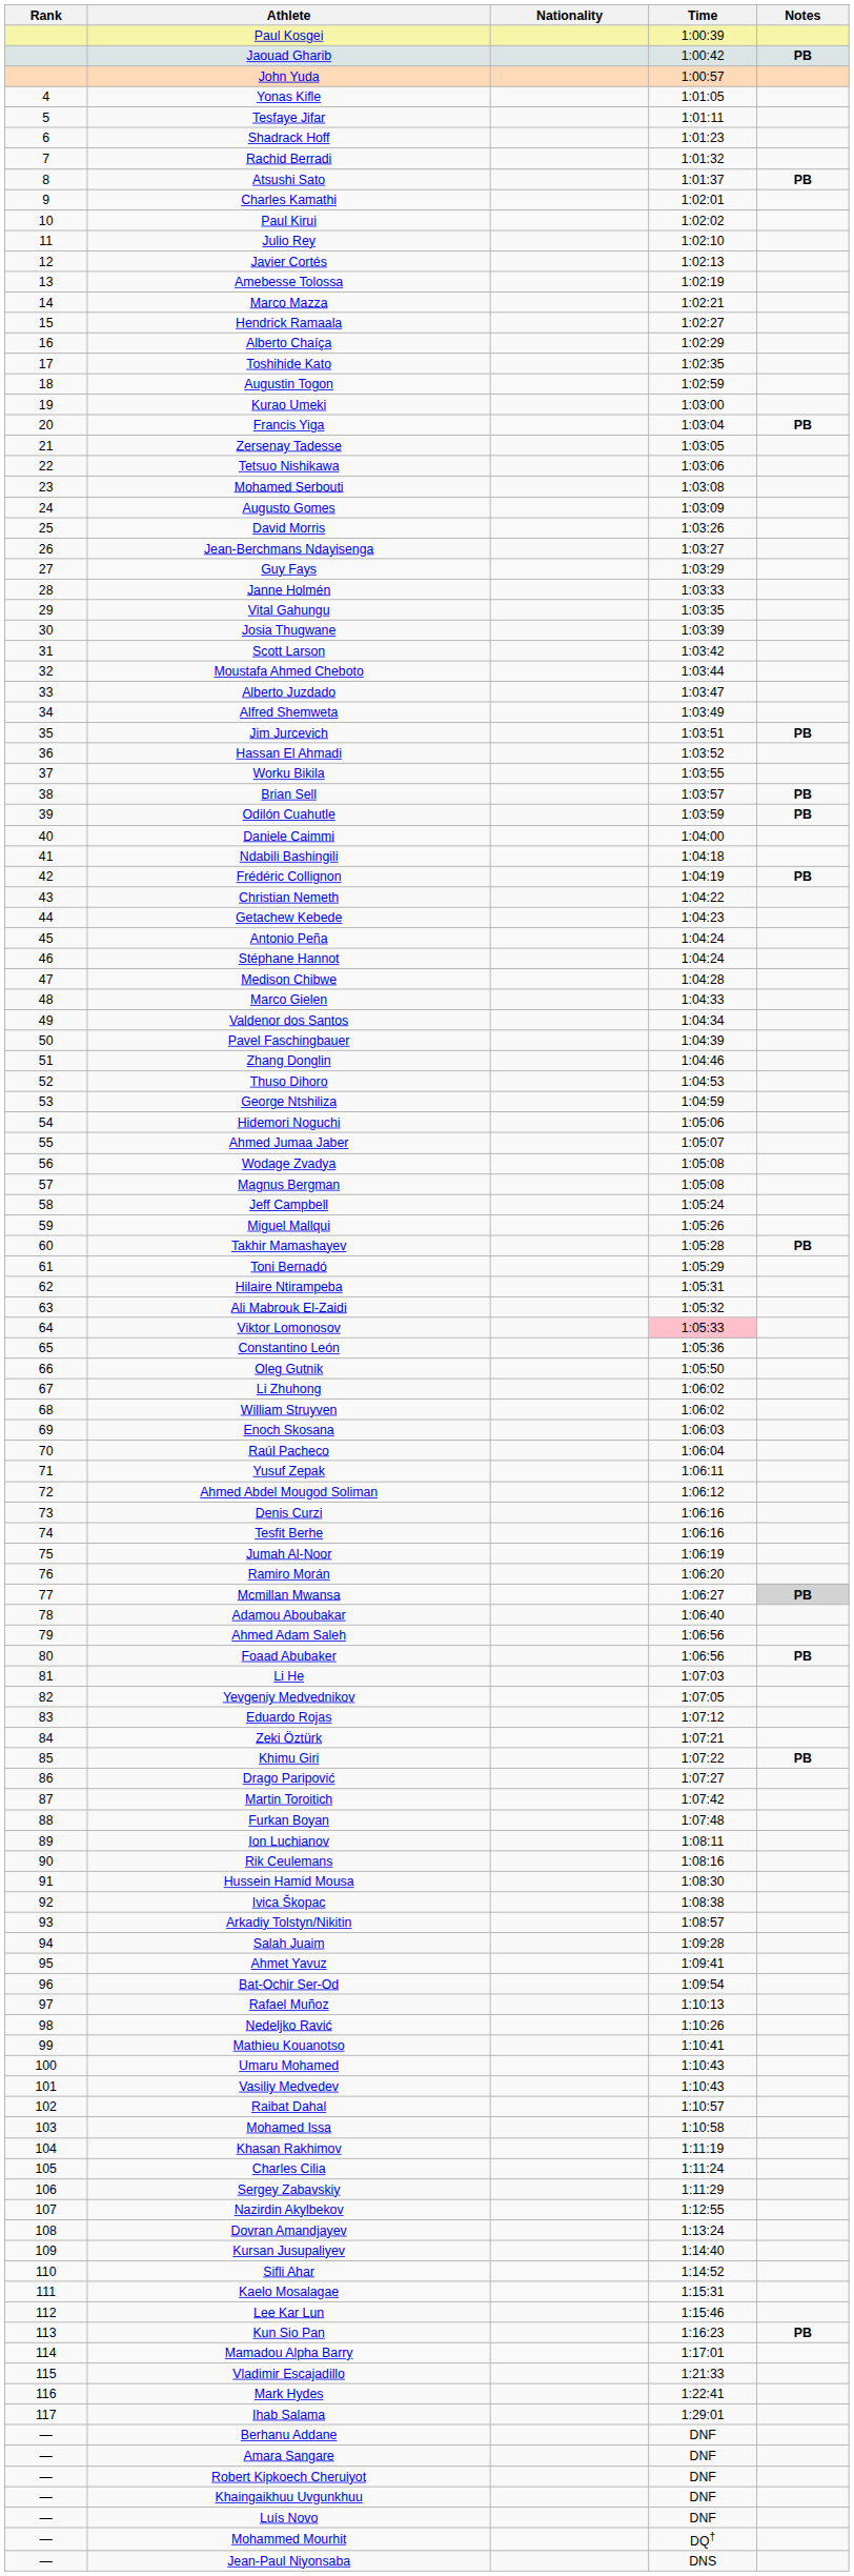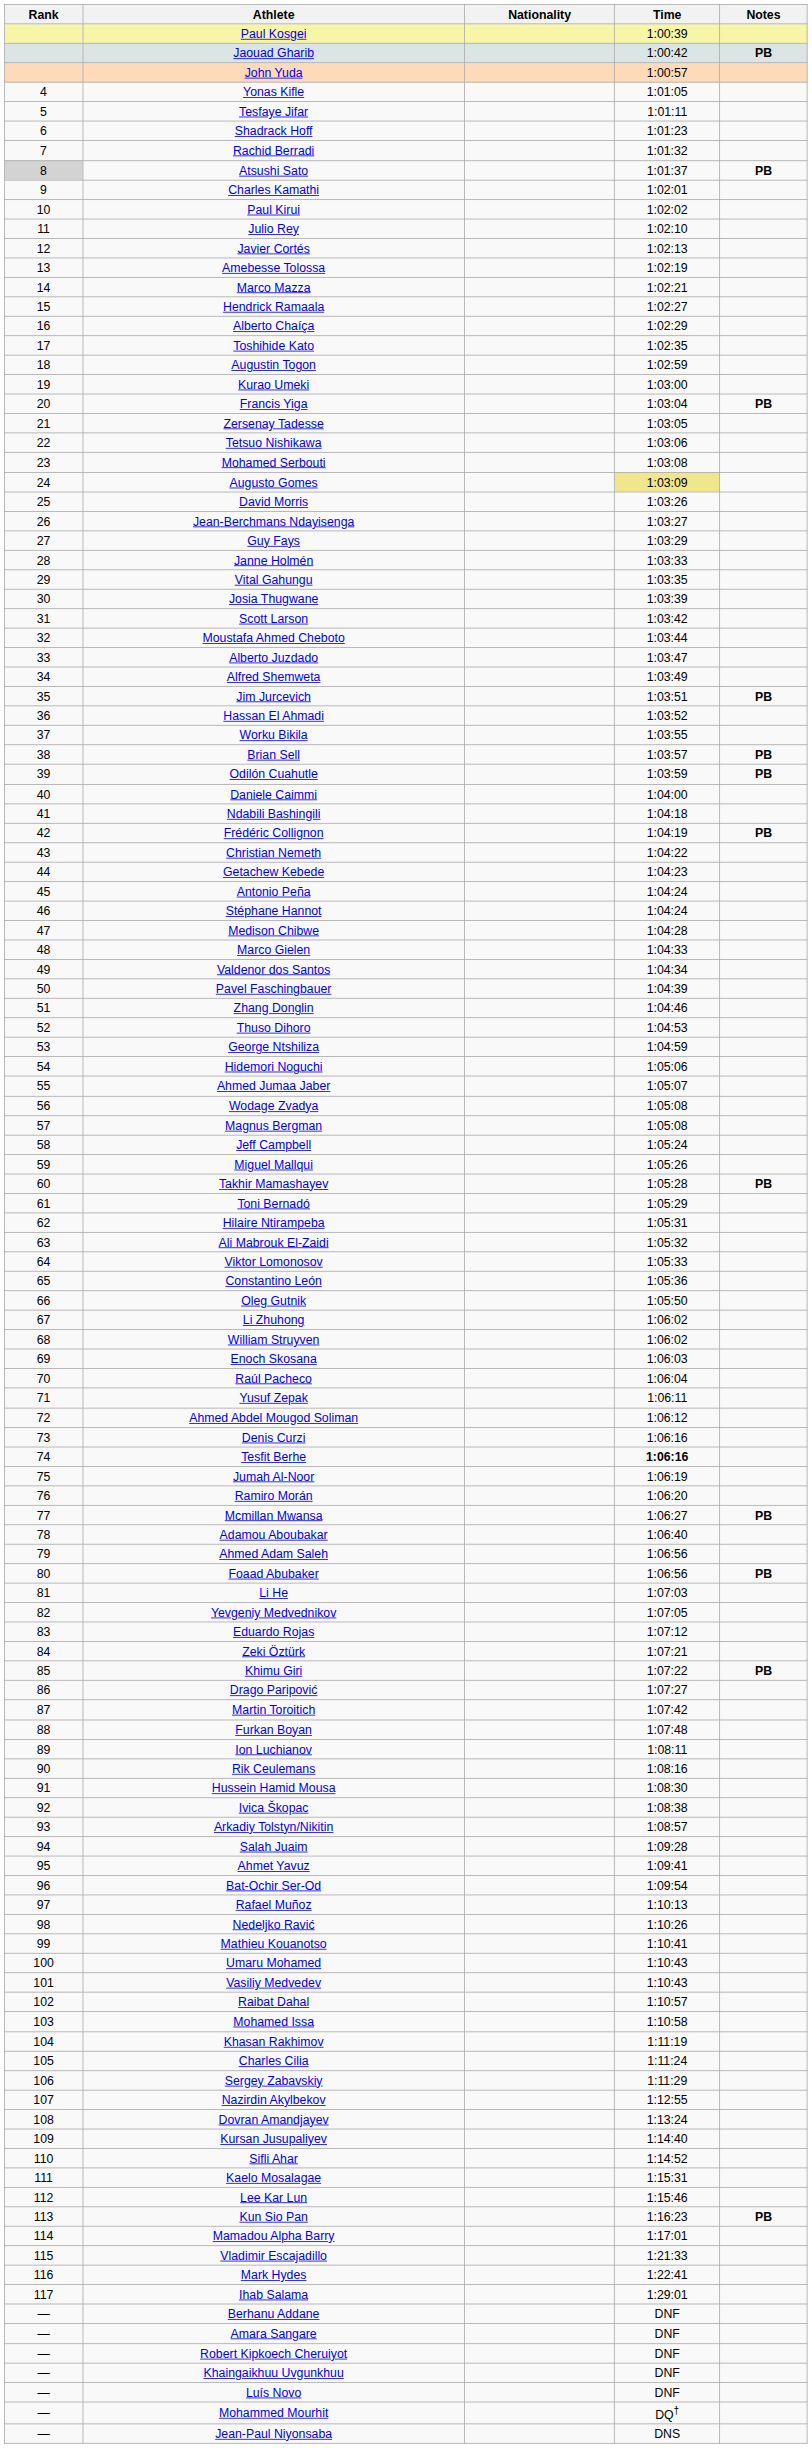Atsushi Sato | Rank: no background -> lightgrey background
Augusto Gomes | Time: no background -> khaki background
Viktor Lomonosov | Time: pink background -> no background
Tesfit Berhe | Time: normal -> bold
Mcmillan Mwansa | Notes: lightgrey background -> no background
